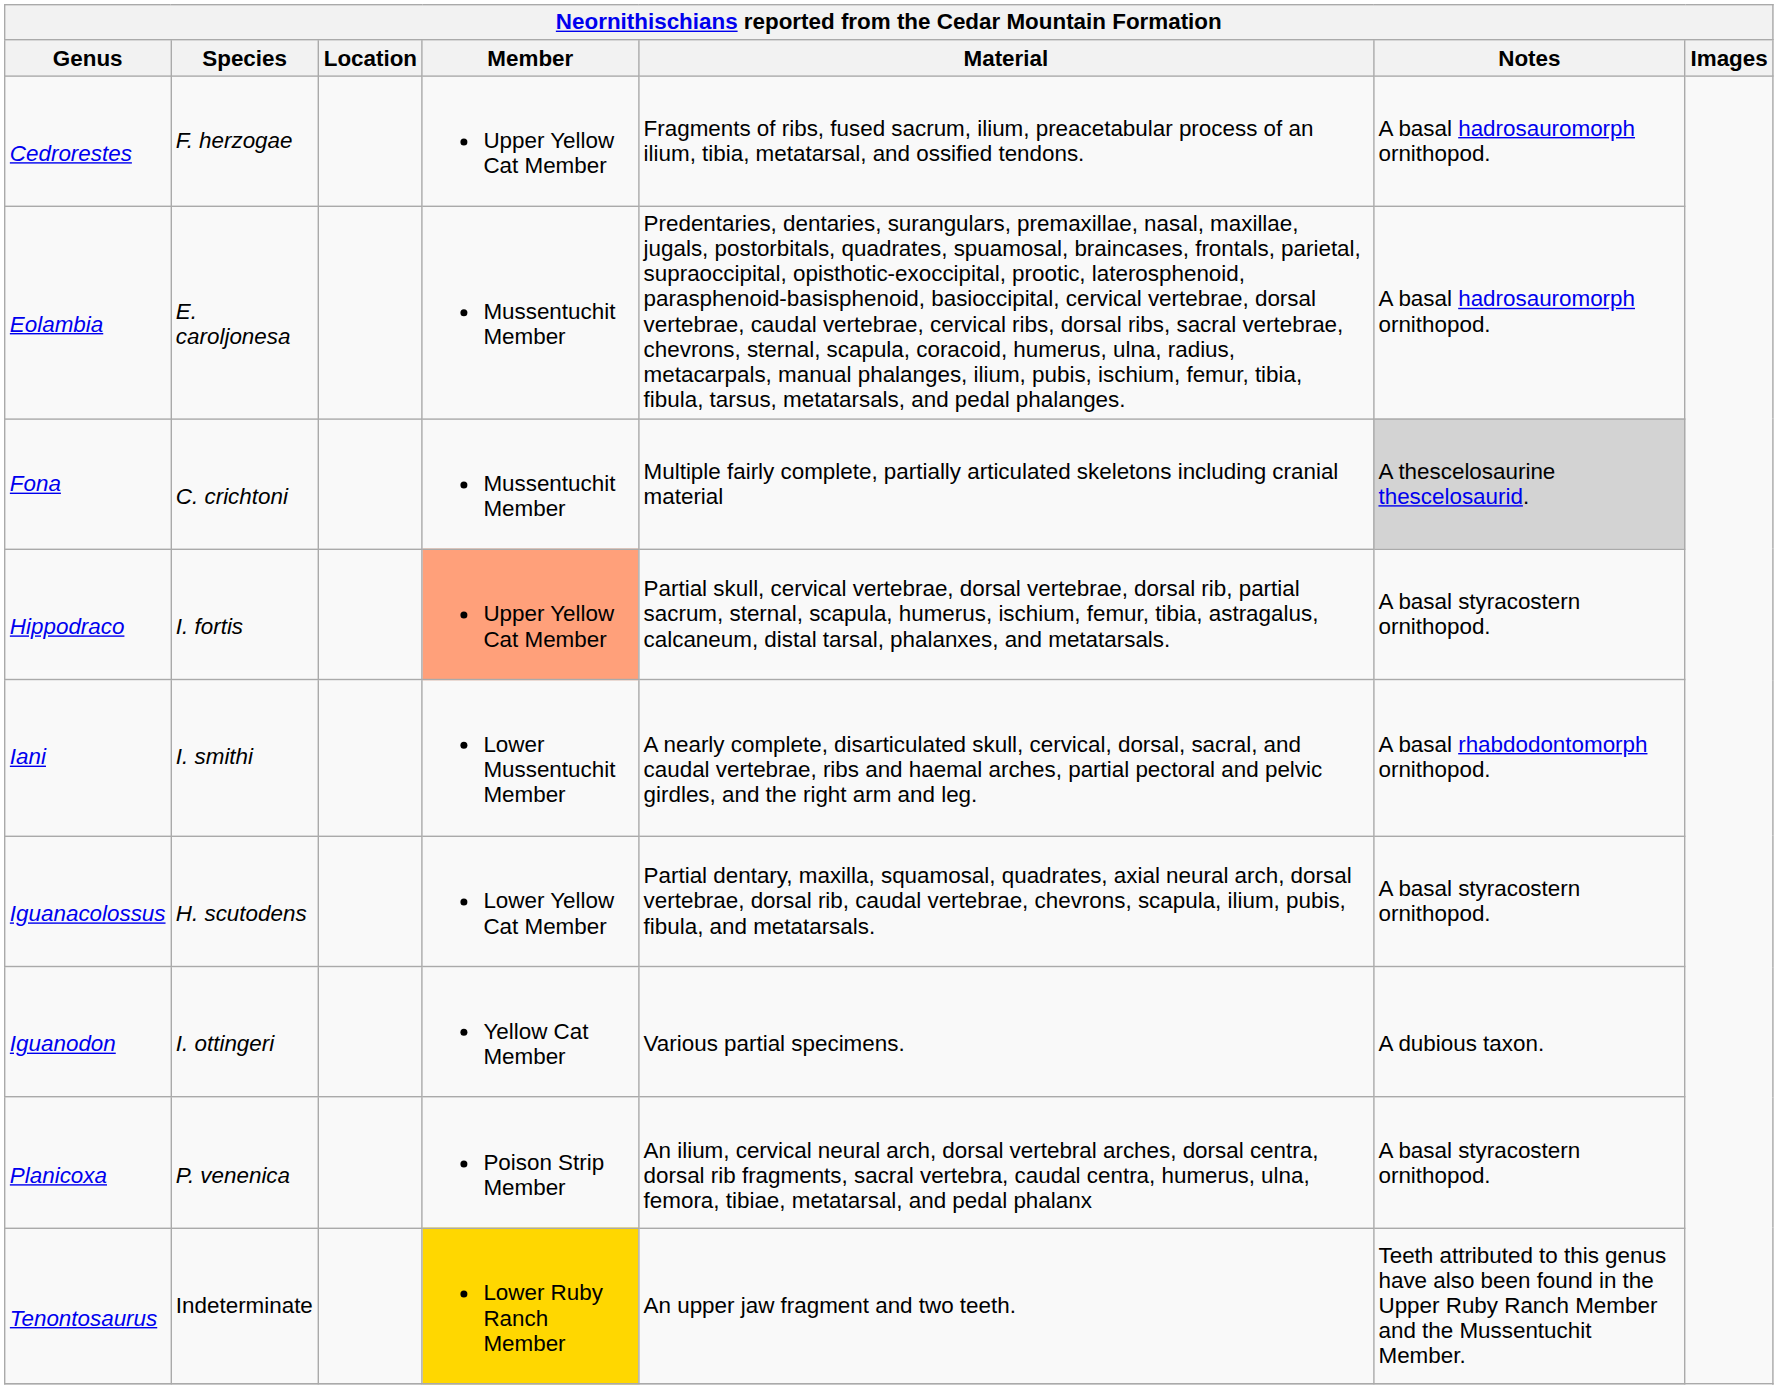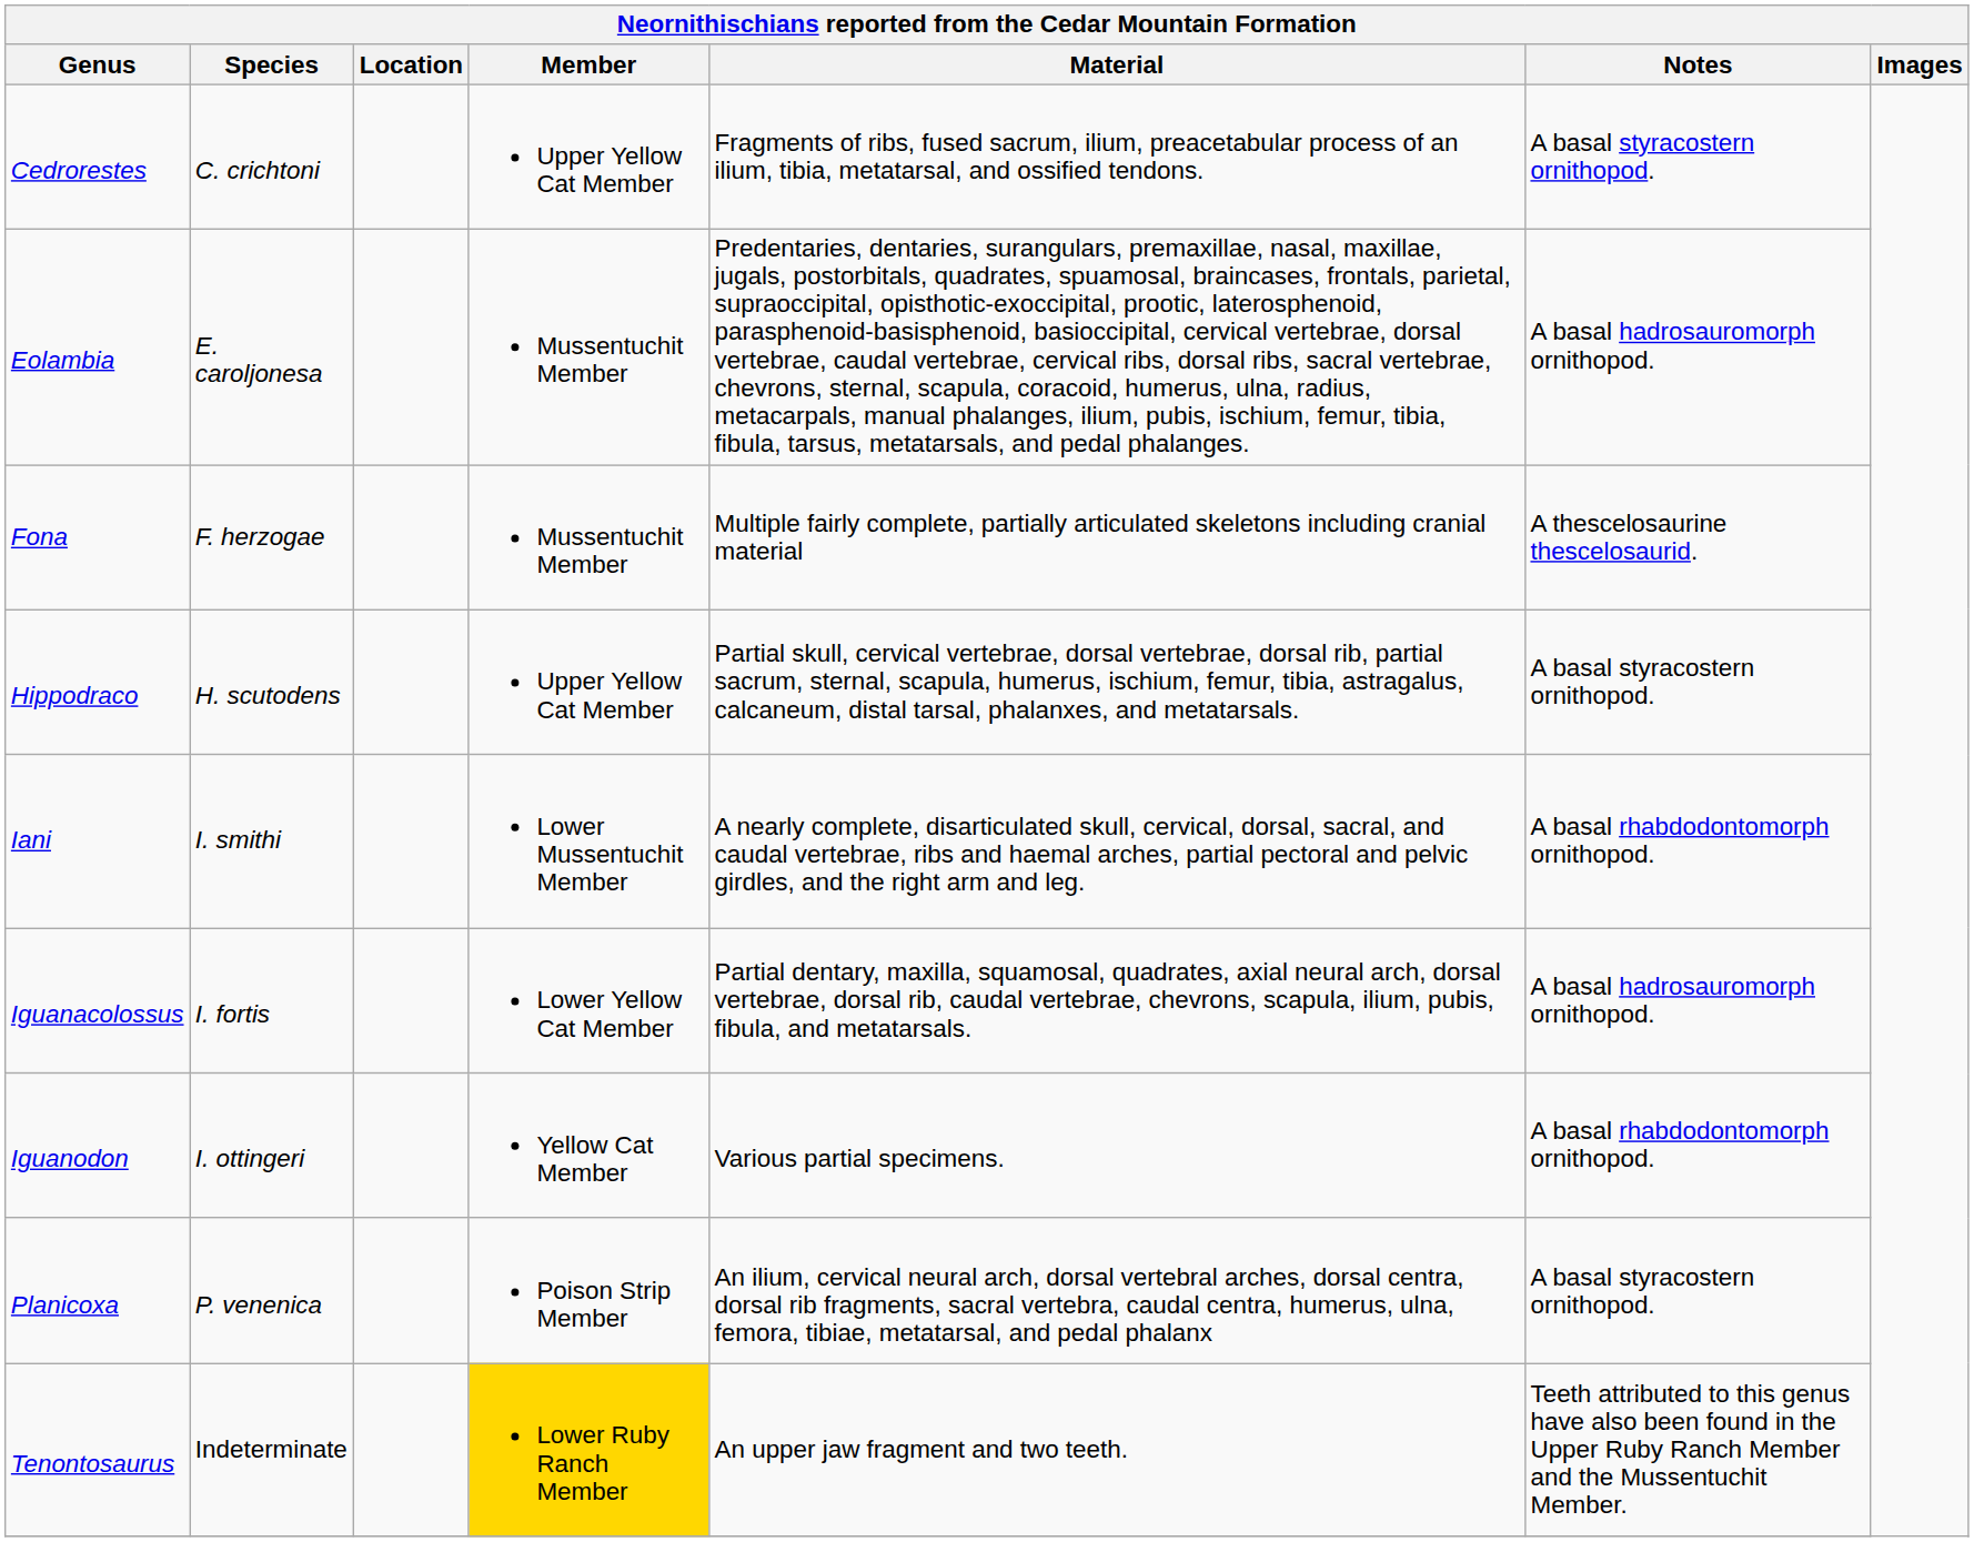Cedrorestes | Species: F. herzogae -> C. crichtoni
Cedrorestes | Notes: A basal hadrosauromorph ornithopod. -> A basal styracostern ornithopod.
Fona | Species: C. crichtoni -> F. herzogae
Fona | Notes: lightgrey background -> no background
Hippodraco | Species: I. fortis -> H. scutodens
Hippodraco | Member: lightsalmon background -> no background
Iguanacolossus | Species: H. scutodens -> I. fortis
Iguanacolossus | Notes: A basal styracostern ornithopod. -> A basal hadrosauromorph ornithopod.
Iguanodon | Notes: A dubious taxon. -> A basal rhabdodontomorph ornithopod.
